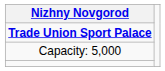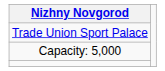Trade Union Sport Palace | Nizhny Novgorod: bold -> normal
